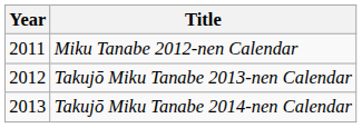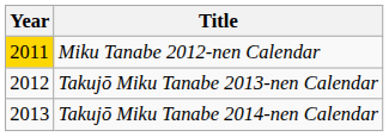Miku Tanabe 2012-nen Calendar | Year: no background -> gold background
